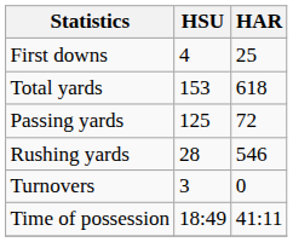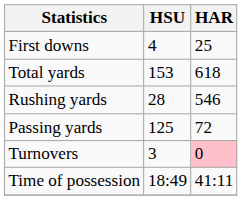rows swapped: Rushing yards <-> Passing yards
Turnovers | HAR: no background -> pink background
